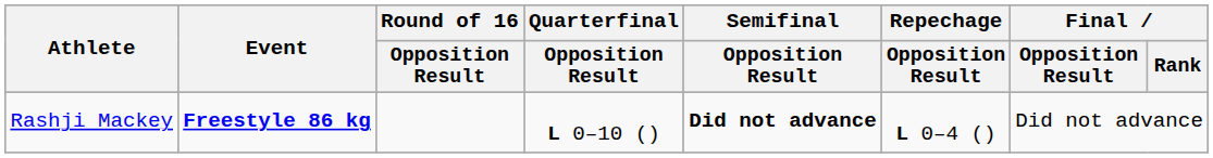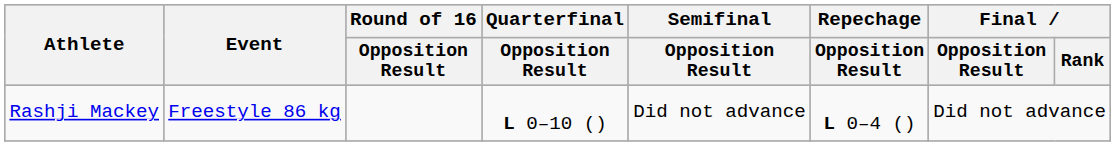Rashji Mackey | Event: bold -> normal
Rashji Mackey | Semifinal / Opposition Result: bold -> normal
